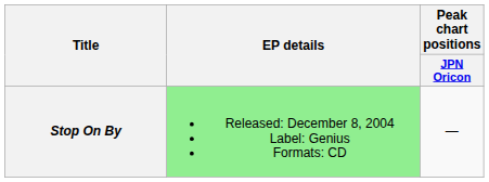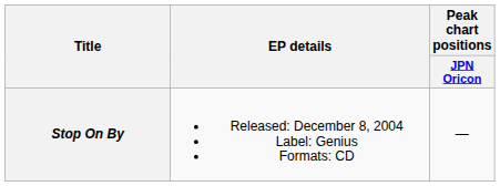Stop On By | EP details: lightgreen background -> no background
